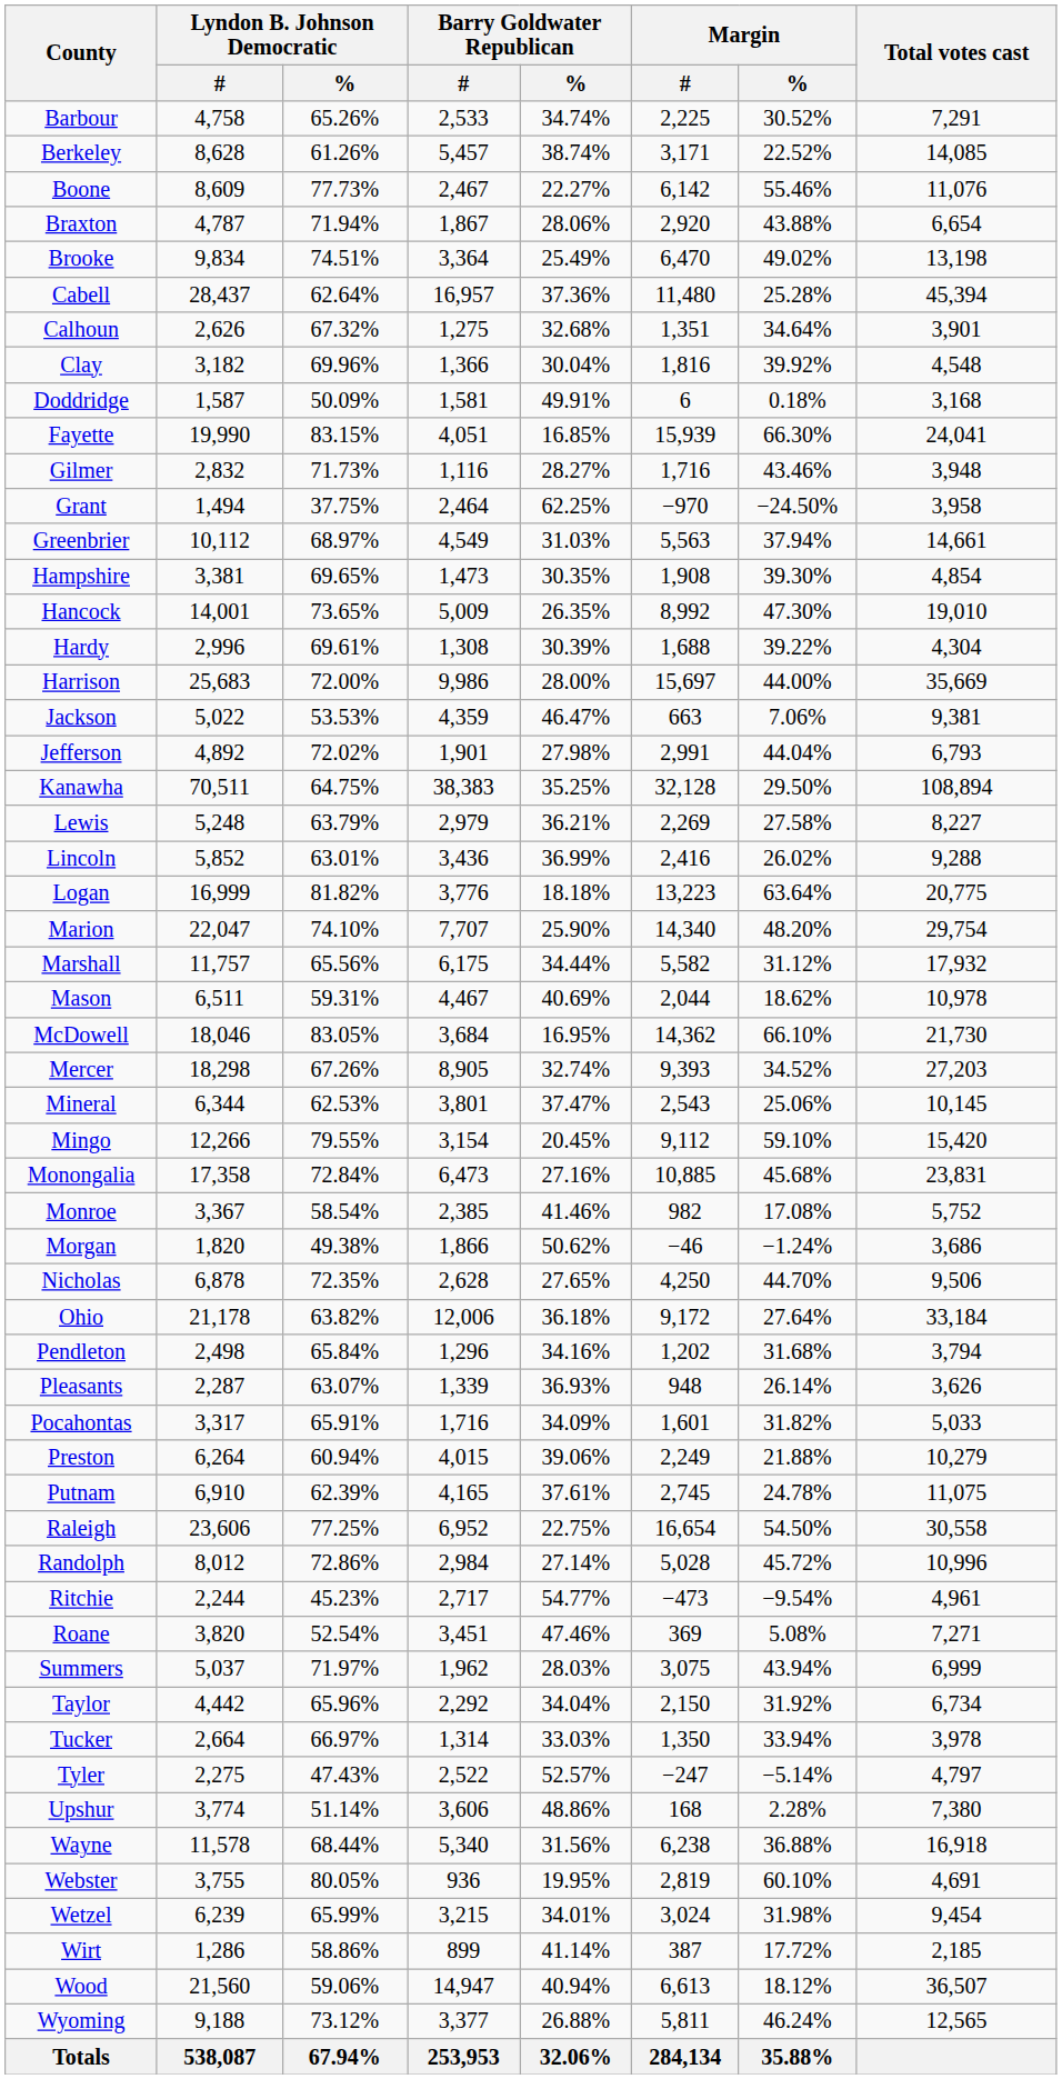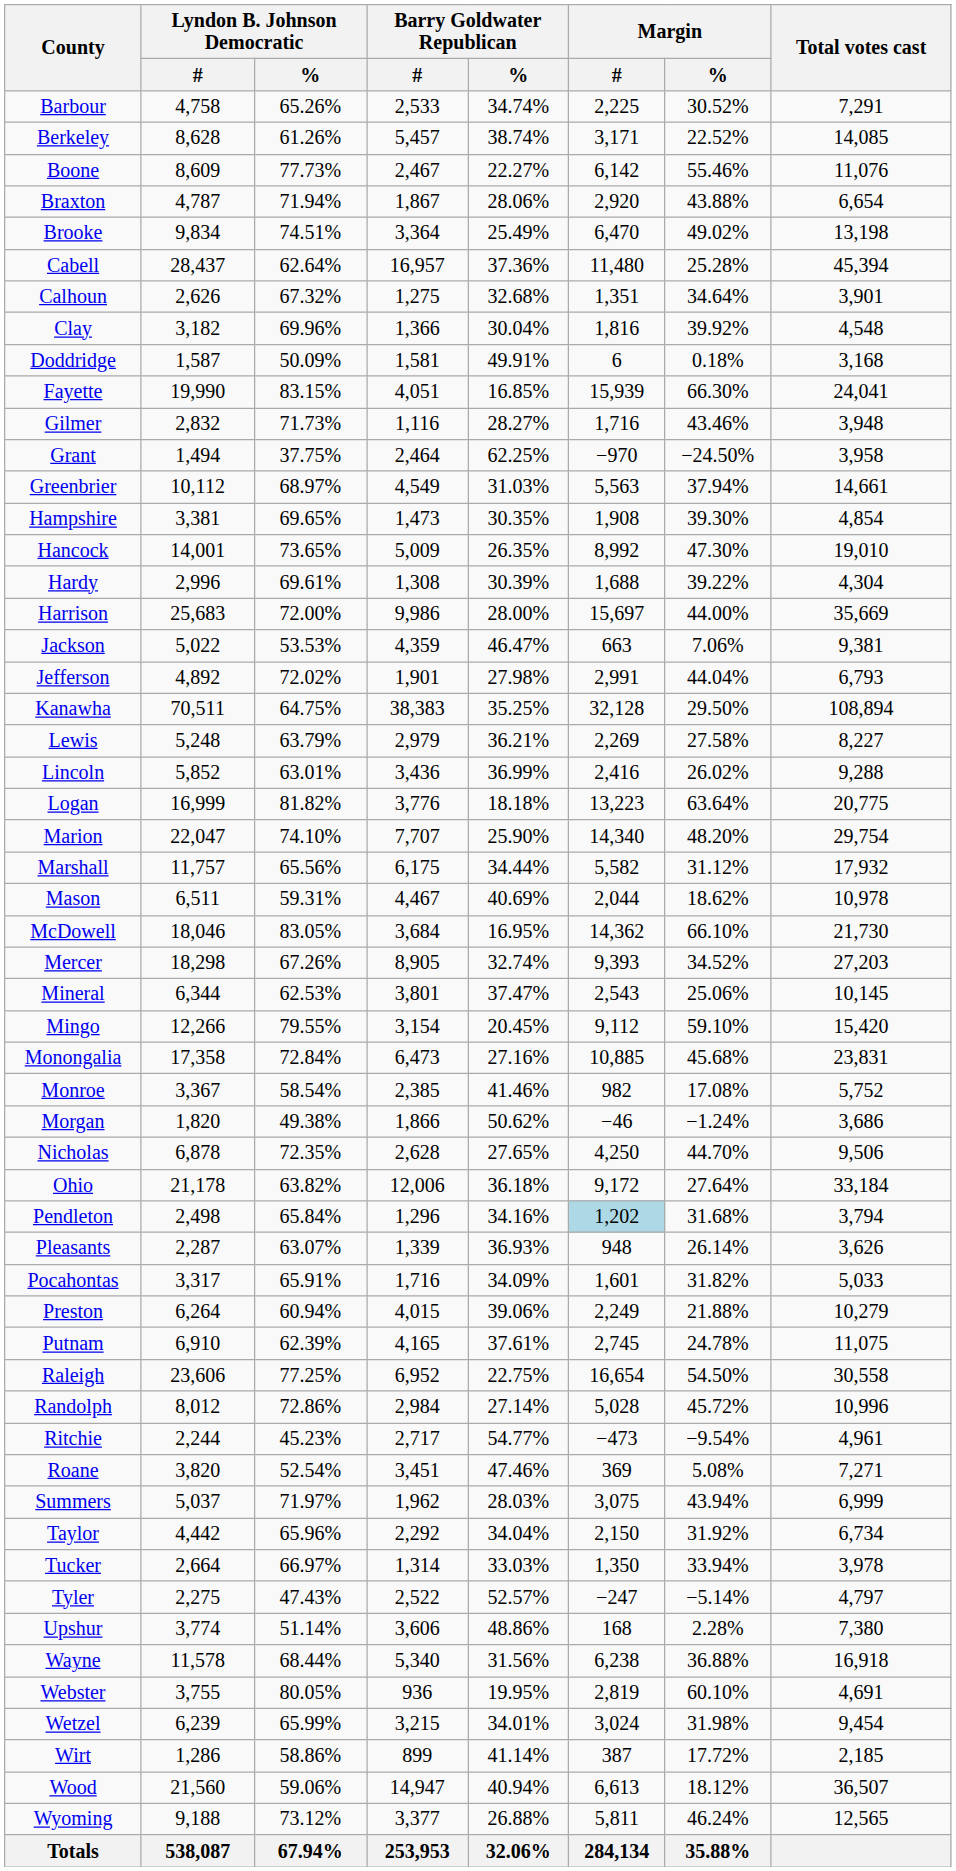Pendleton | Margin / #: no background -> lightblue background
